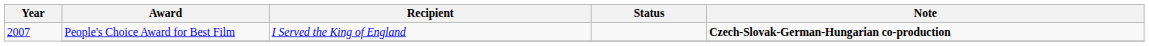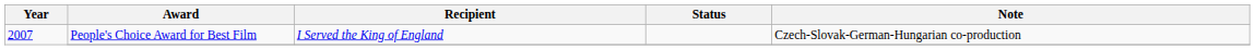People's Choice Award for Best Film | Note: bold -> normal
